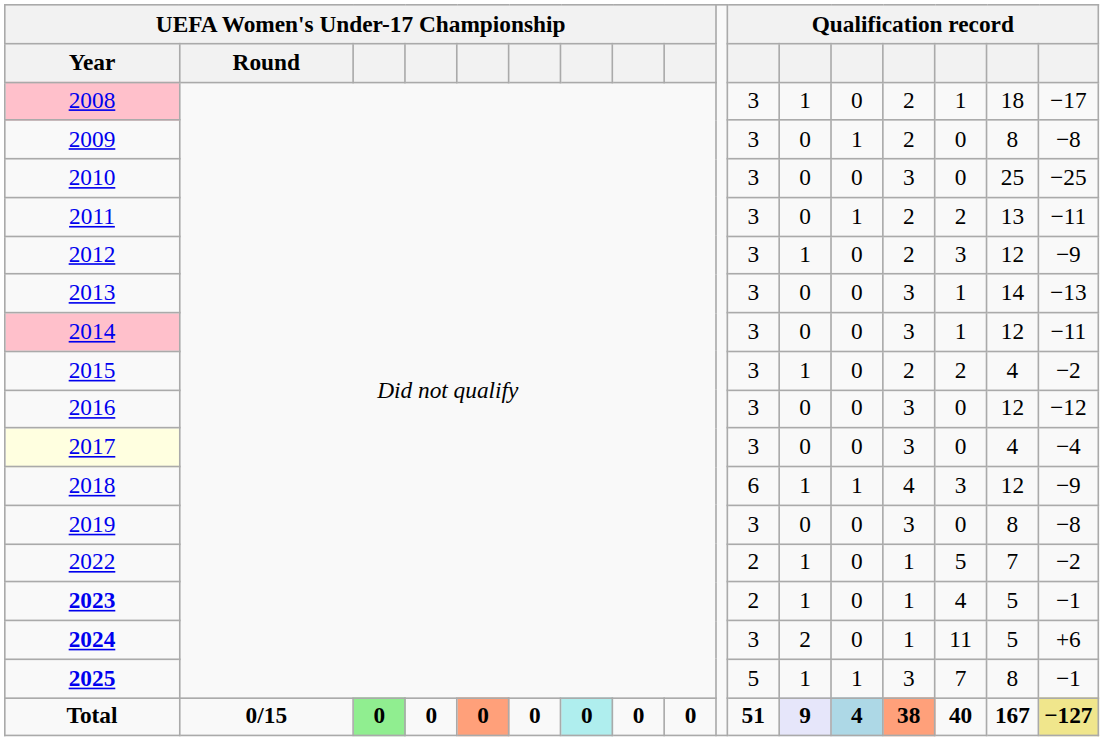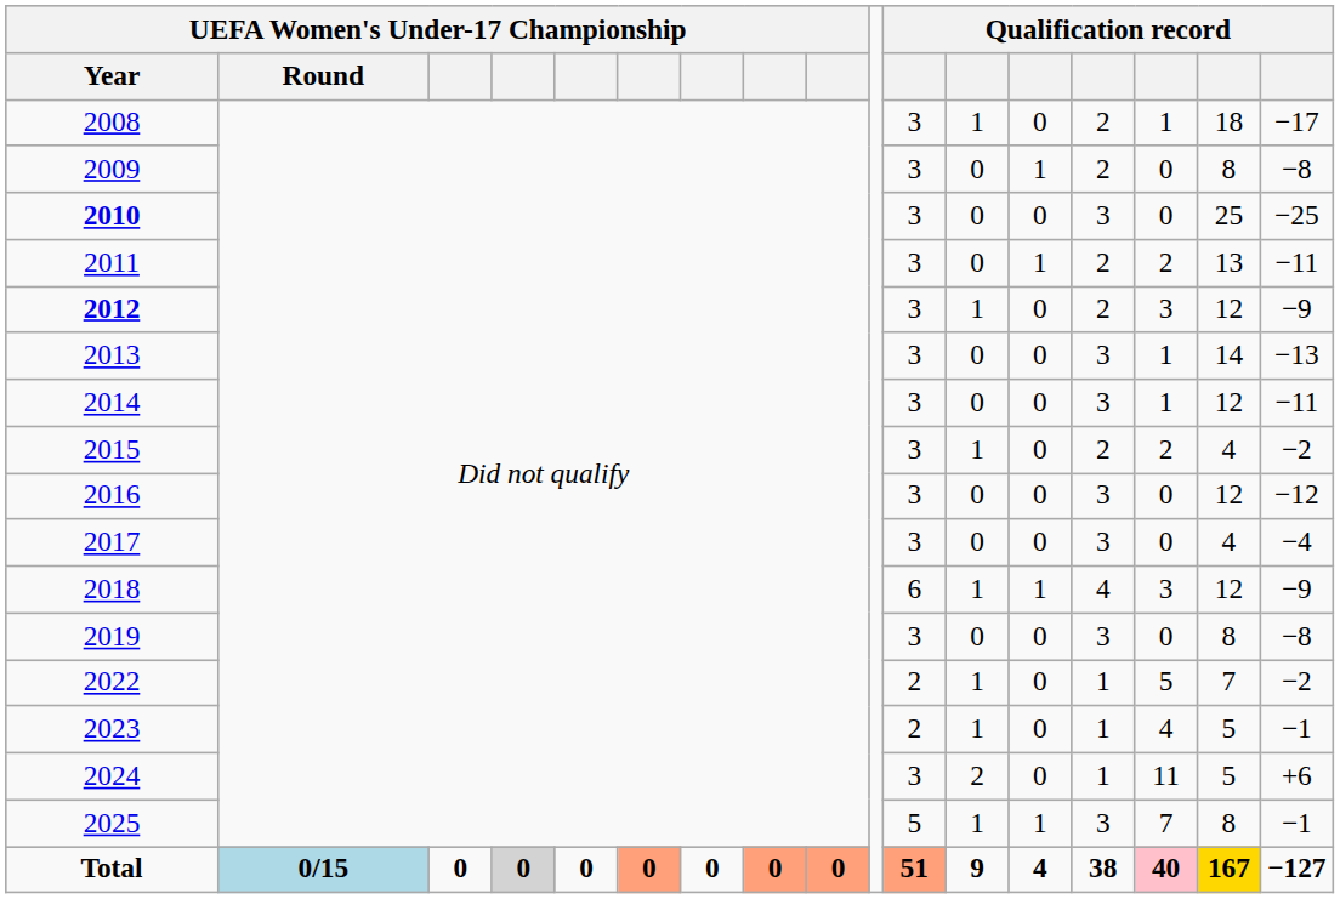2008 | UEFA Women's Under-17 Championship / Year: pink background -> no background
2010 | UEFA Women's Under-17 Championship / Year: normal -> bold
2012 | UEFA Women's Under-17 Championship / Year: normal -> bold
2014 | UEFA Women's Under-17 Championship / Year: pink background -> no background
2017 | UEFA Women's Under-17 Championship / Year: lightyellow background -> no background
2023 | UEFA Women's Under-17 Championship / Year: bold -> normal
2024 | UEFA Women's Under-17 Championship / Year: bold -> normal
2025 | UEFA Women's Under-17 Championship / Year: bold -> normal
Total | UEFA Women's Under-17 Championship / Round: no background -> lightblue background
Total | column 3: lightgreen background -> no background
Total | column 4: no background -> lightgrey background
Total | column 5: lightsalmon background -> no background
Total | column 6: no background -> lightsalmon background
Total | column 7: paleturquoise background -> no background
Total | column 8: no background -> lightsalmon background
Total | column 9: no background -> lightsalmon background
Total | column 11: no background -> lightsalmon background
Total | column 12: lavender background -> no background
Total | column 13: lightblue background -> no background
Total | column 14: lightsalmon background -> no background
Total | column 15: no background -> pink background
Total | column 16: no background -> gold background
Total | column 17: khaki background -> no background
